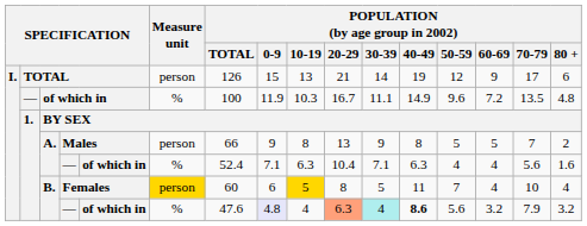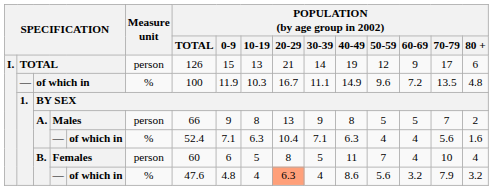Females | Measure unit: gold background -> no background
Females | POPULATION (by age group in 2002) / 10-19: gold background -> no background
B. / — | POPULATION (by age group in 2002) / 0-9: lavender background -> no background
B. / — | POPULATION (by age group in 2002) / 30-39: paleturquoise background -> no background
B. / — | POPULATION (by age group in 2002) / 40-49: bold -> normal
